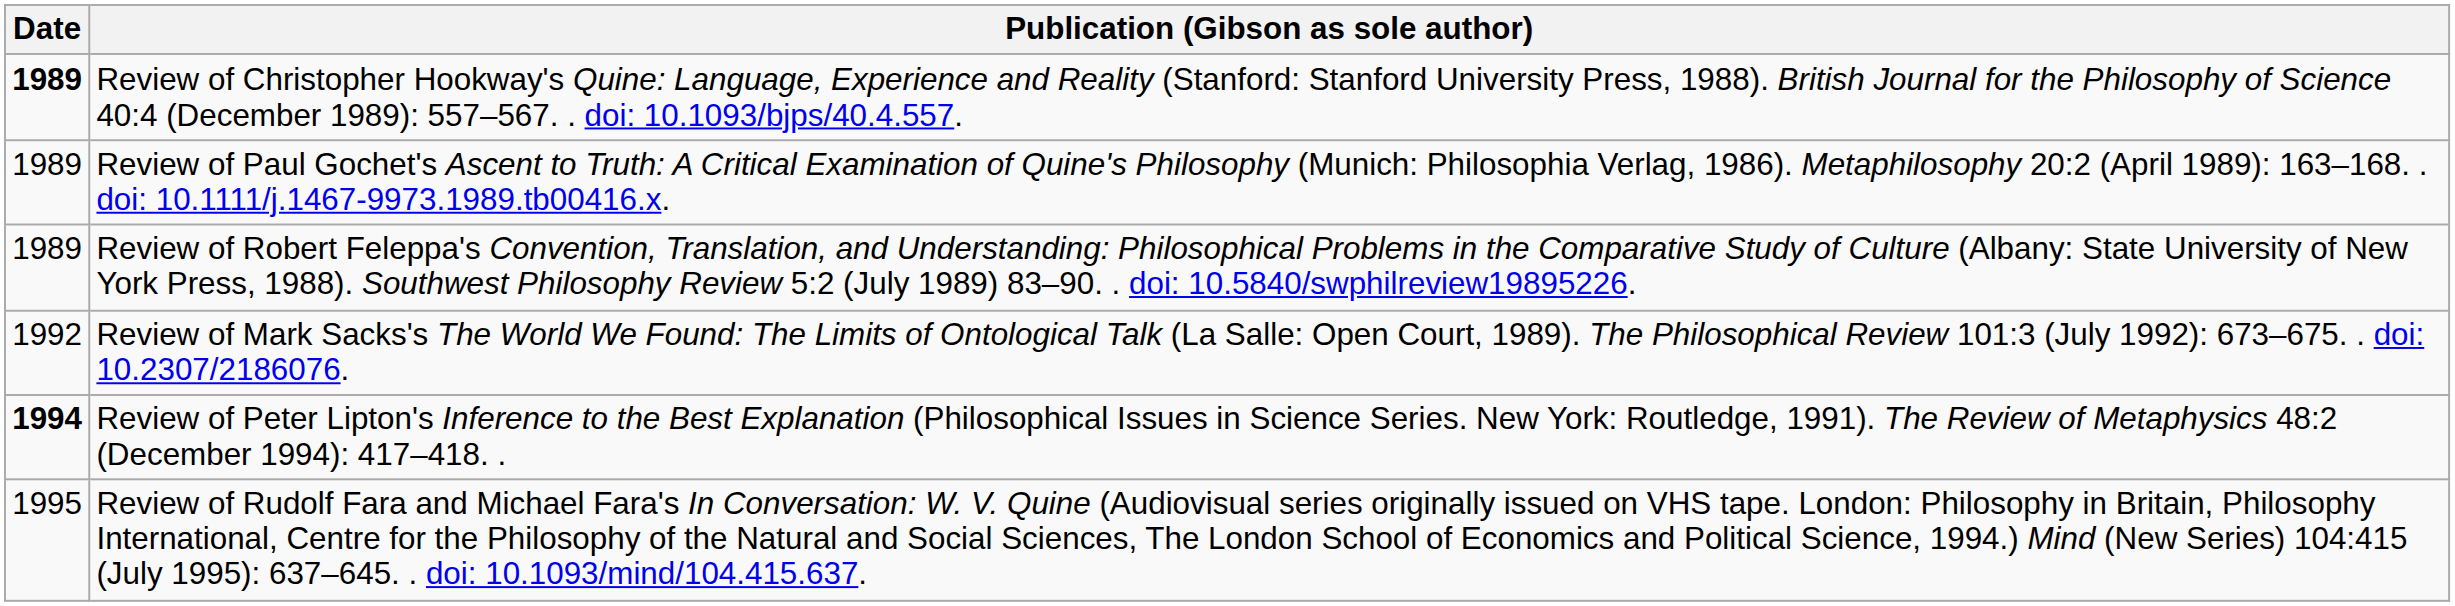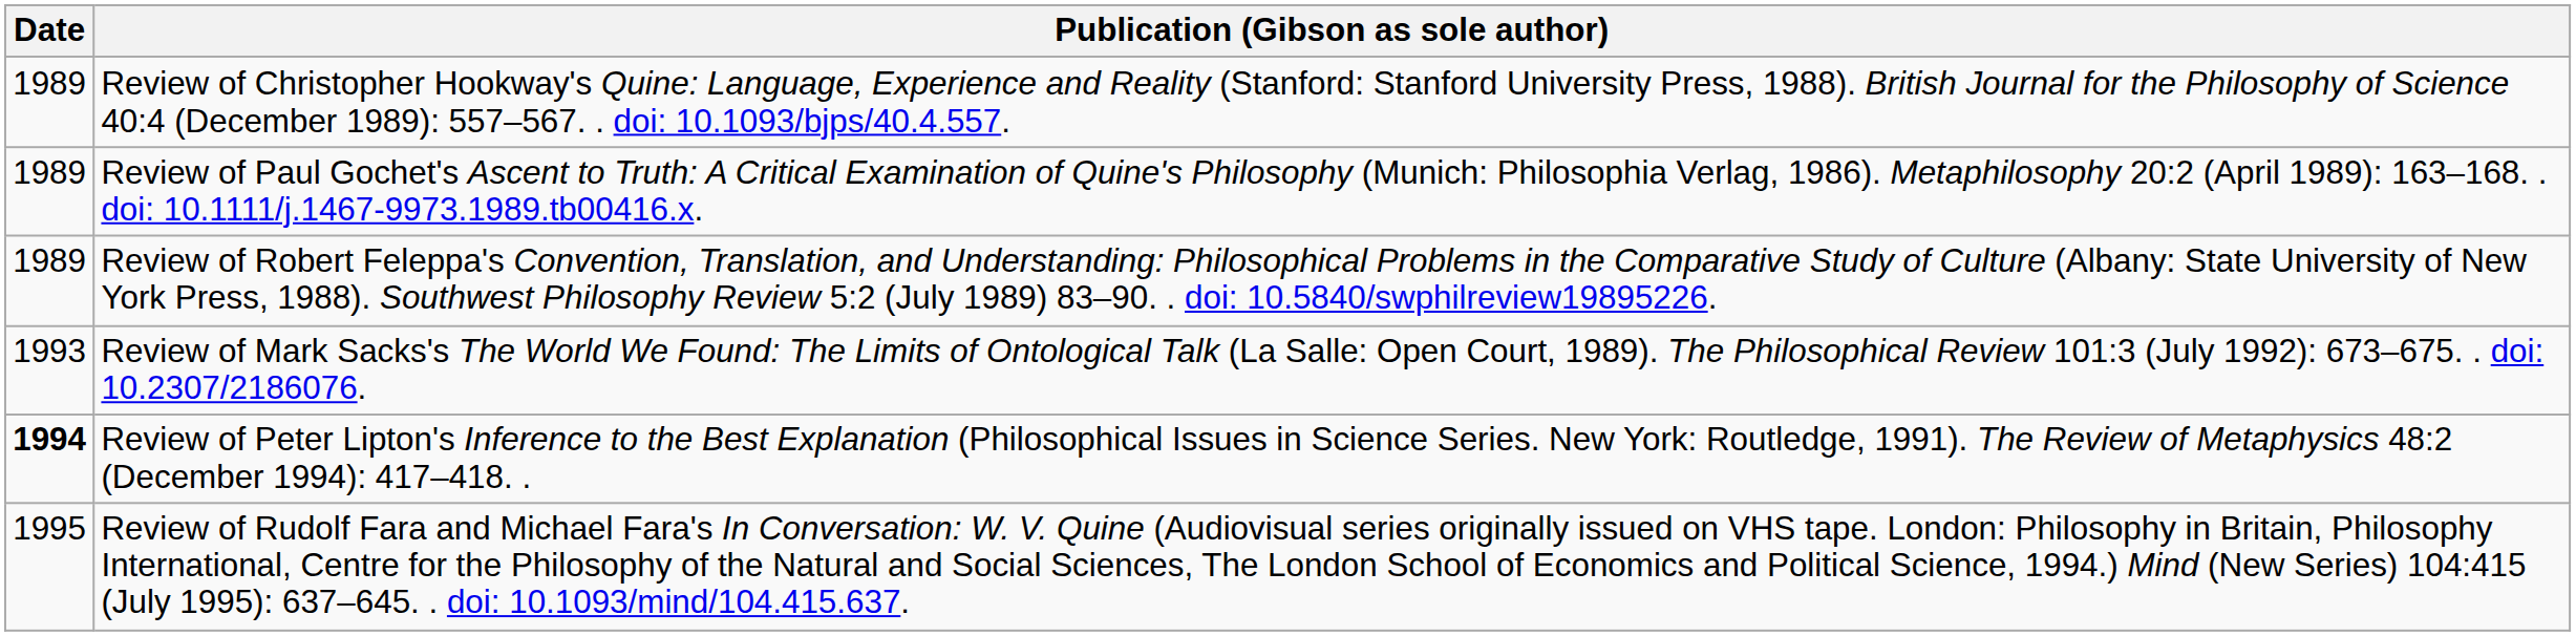row 2 | Date: bold -> normal
row 5 | Date: 1992 -> 1993
